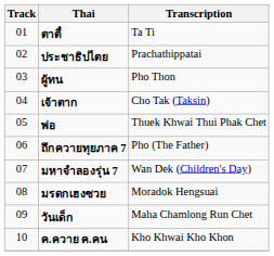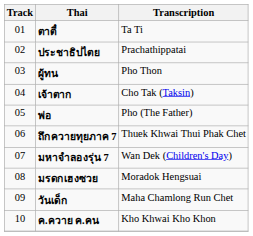พ่อ | Transcription: Thuek Khwai Thui Phak Chet -> Pho (The Father)
ถึกควายทุยภาค 7 | Transcription: Pho (The Father) -> Thuek Khwai Thui Phak Chet
